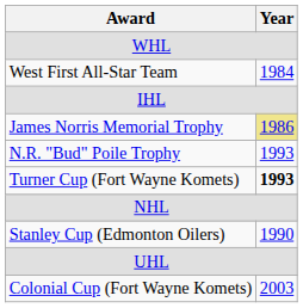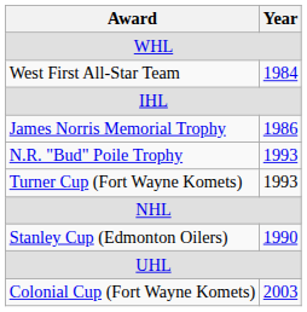James Norris Memorial Trophy | Year: khaki background -> no background
Turner Cup (Fort Wayne Komets) | Year: bold -> normal
